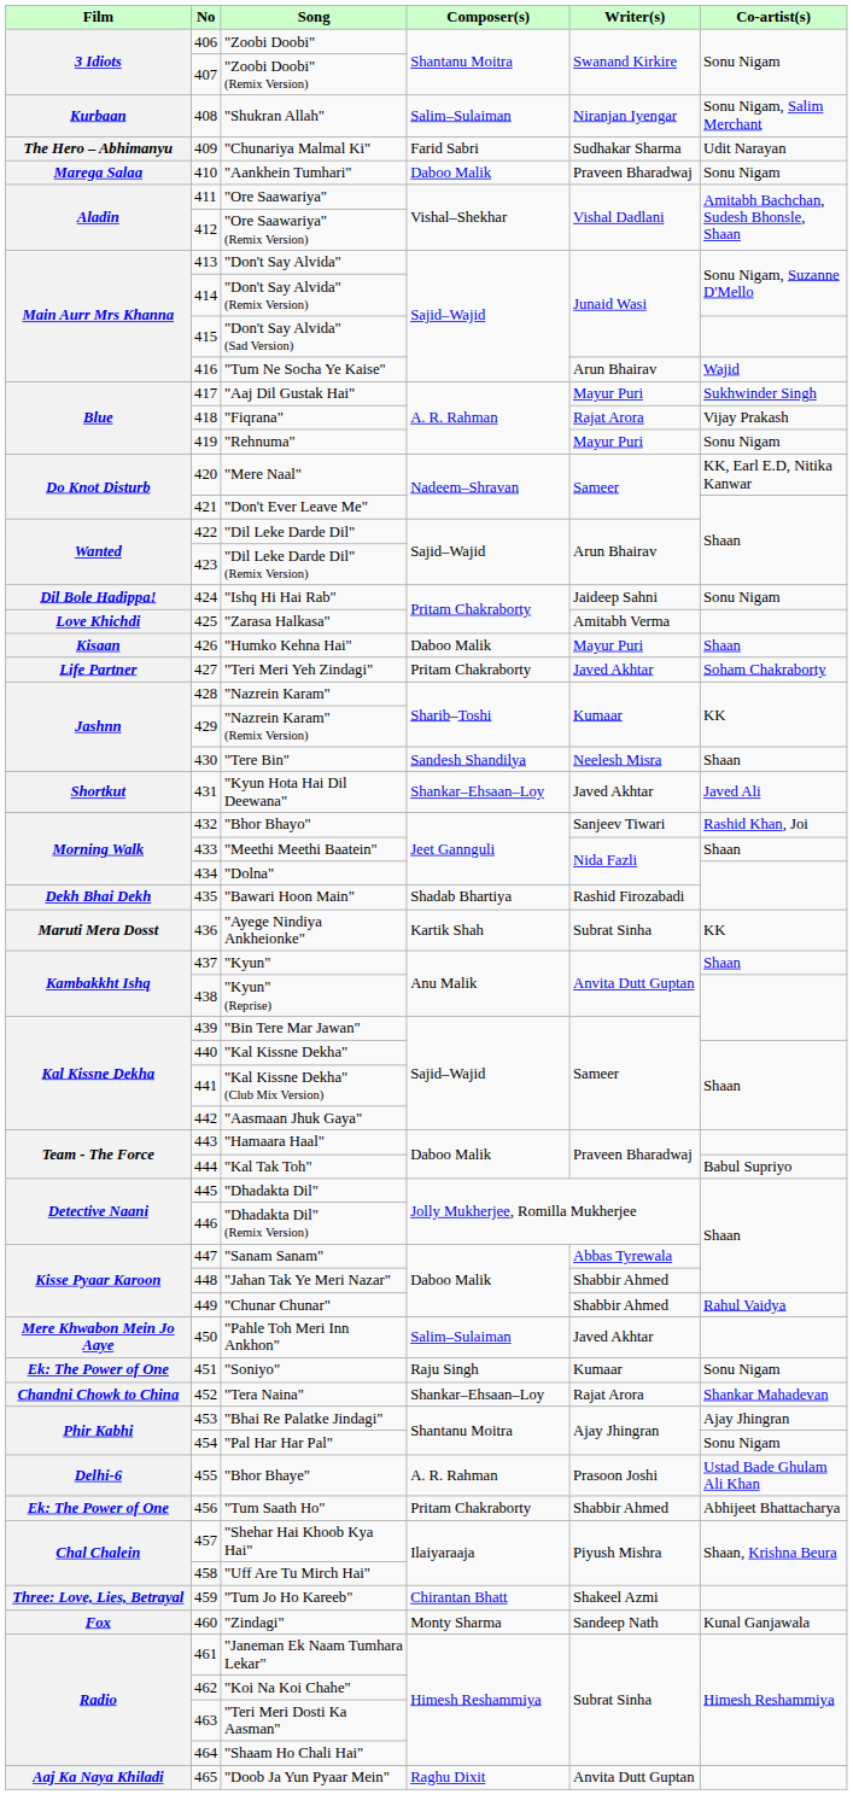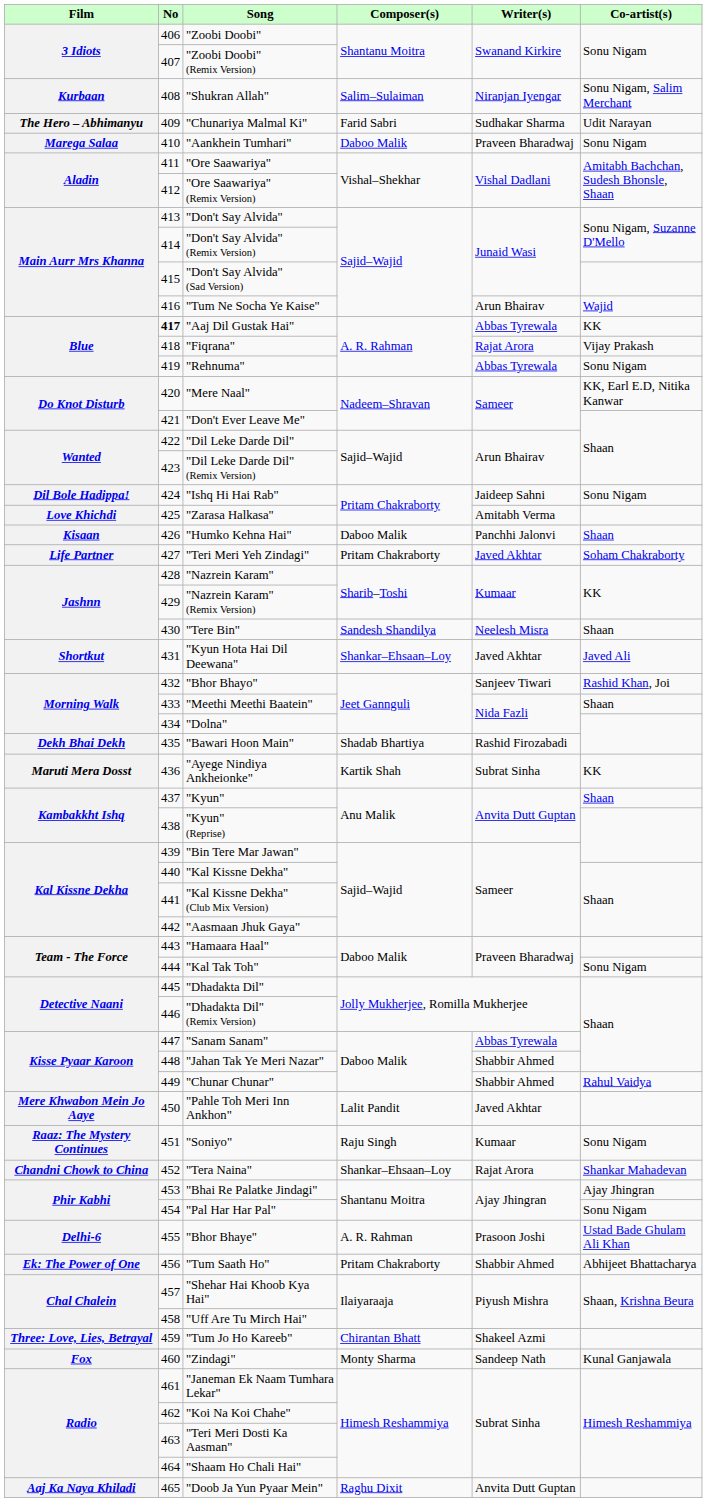"Aaj Dil Gustak Hai" | No: normal -> bold
"Aaj Dil Gustak Hai" | Writer(s): Mayur Puri -> Abbas Tyrewala
"Aaj Dil Gustak Hai" | Co-artist(s): Sukhwinder Singh -> KK
"Rehnuma" | Writer(s): Mayur Puri -> Abbas Tyrewala
"Humko Kehna Hai" | Writer(s): Mayur Puri -> Panchhi Jalonvi
"Kal Tak Toh" | Co-artist(s): Babul Supriyo -> Sonu Nigam
"Pahle Toh Meri Inn Ankhon" | Composer(s): Salim–Sulaiman -> Lalit Pandit
"Soniyo" | Film: Ek: The Power of One -> Raaz: The Mystery Continues
